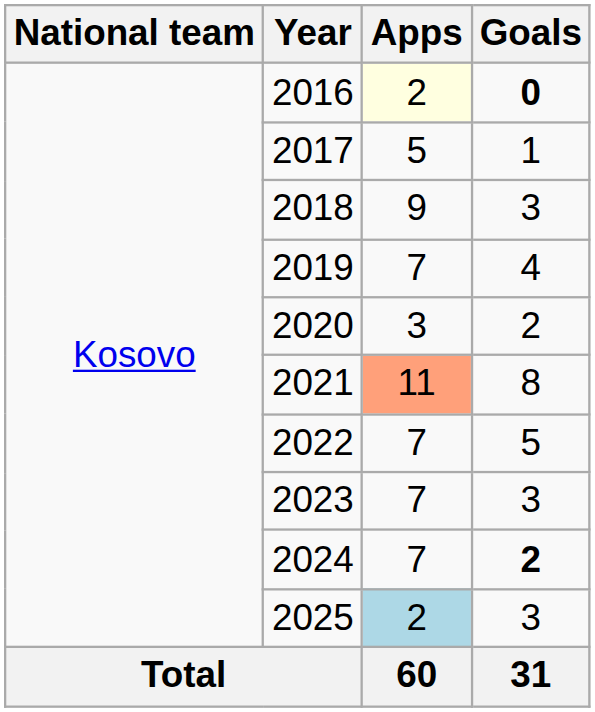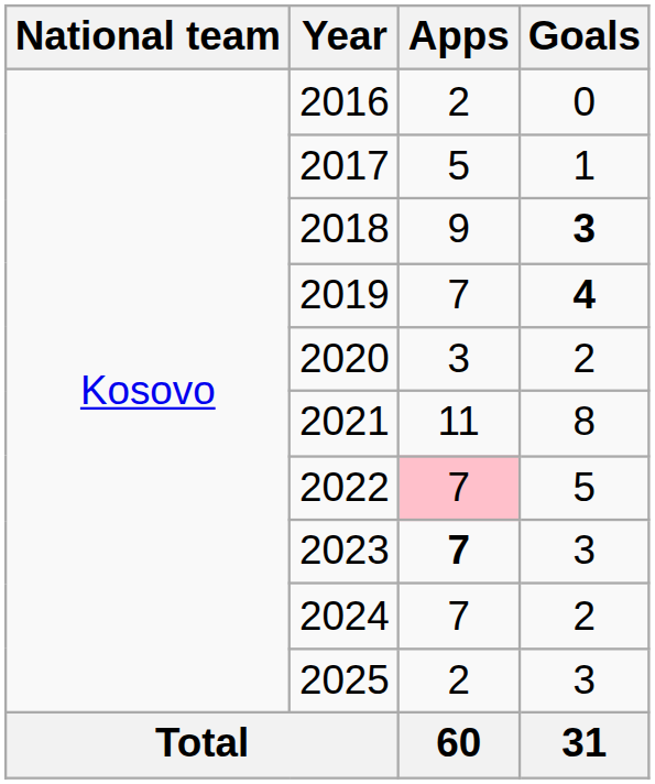2016 | Apps: lightyellow background -> no background
2016 | Goals: bold -> normal
2018 | Goals: normal -> bold
2019 | Goals: normal -> bold
2021 | Apps: lightsalmon background -> no background
2022 | Apps: no background -> pink background
2023 | Apps: normal -> bold
2024 | Goals: bold -> normal
2025 | Apps: lightblue background -> no background
